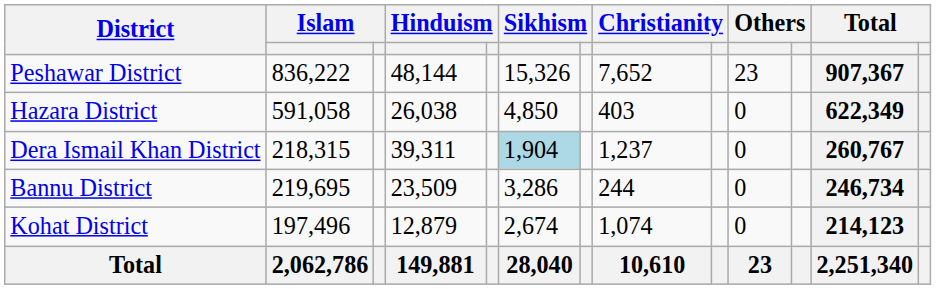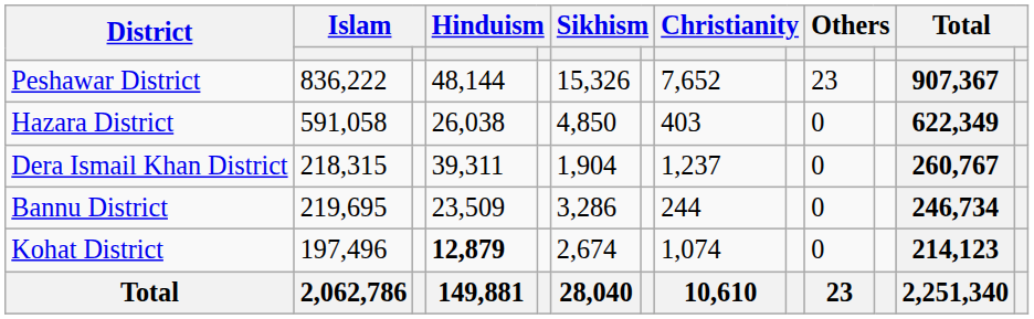Dera Ismail Khan District | column 6: lightblue background -> no background
Kohat District | column 4: normal -> bold
